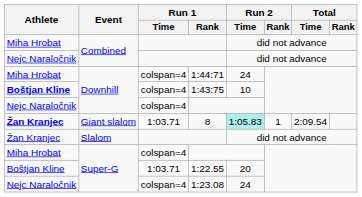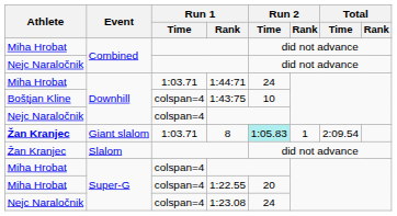1:44:71 | Run 1 / Time: colspan=4 -> 1:03.71
1:43:75 | Athlete: bold -> normal
1:22.55 | Athlete: Boštjan Kline -> Miha Hrobat
1:22.55 | Run 1 / Time: 1:03.71 -> colspan=4
